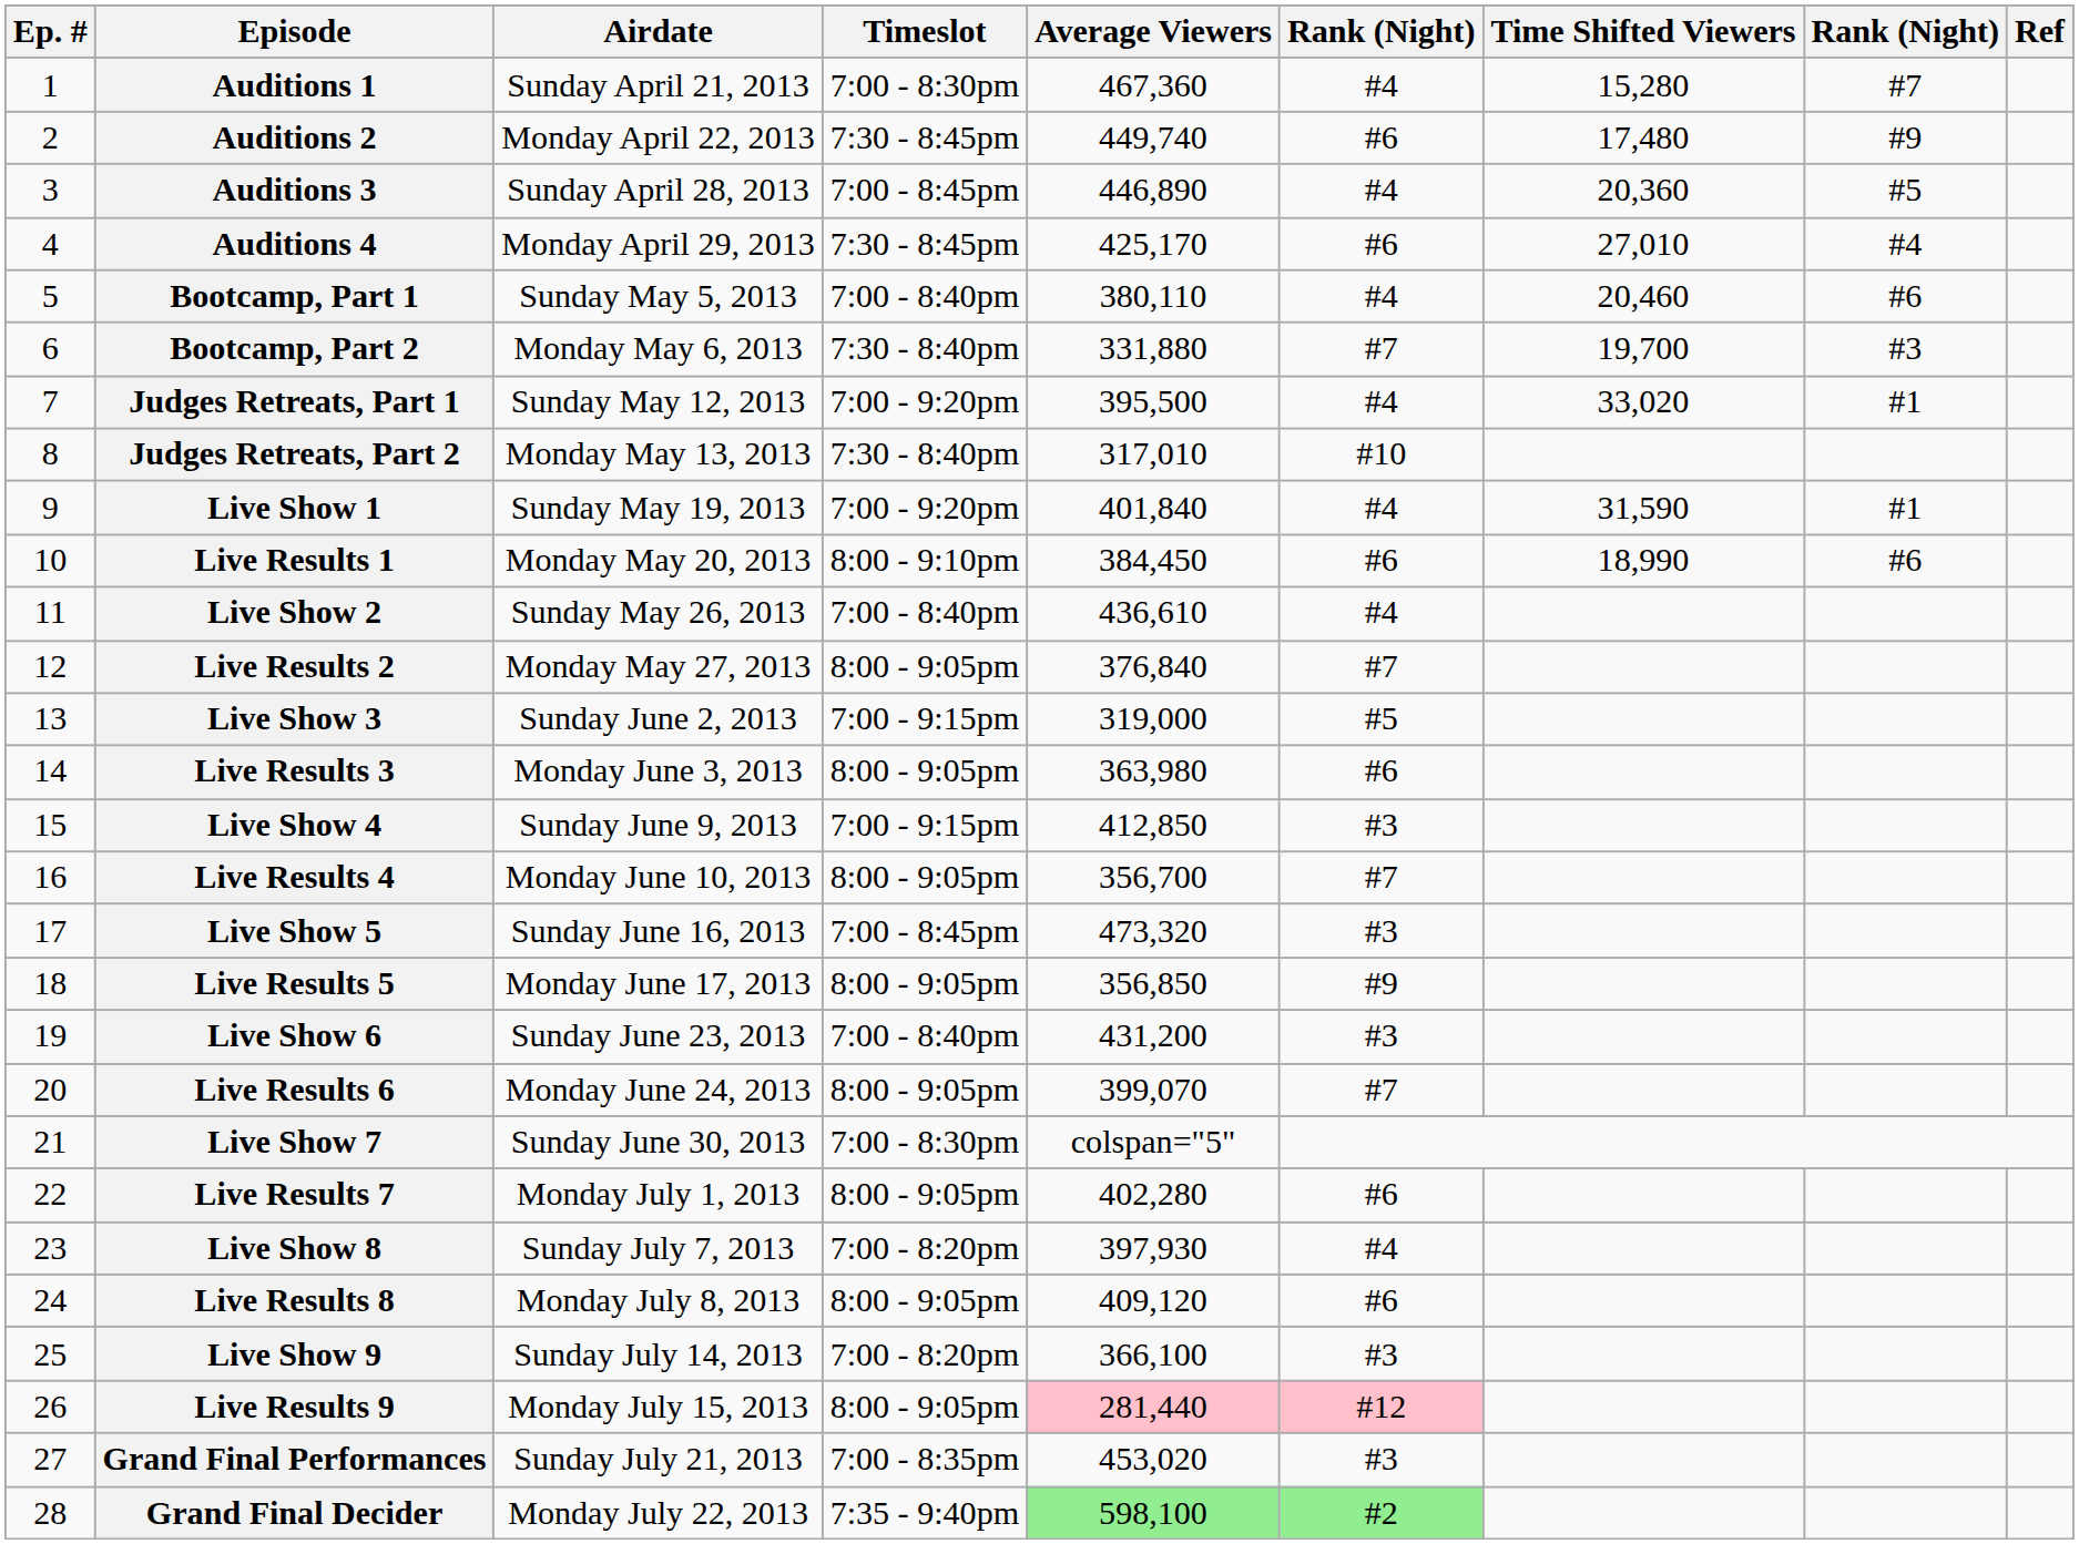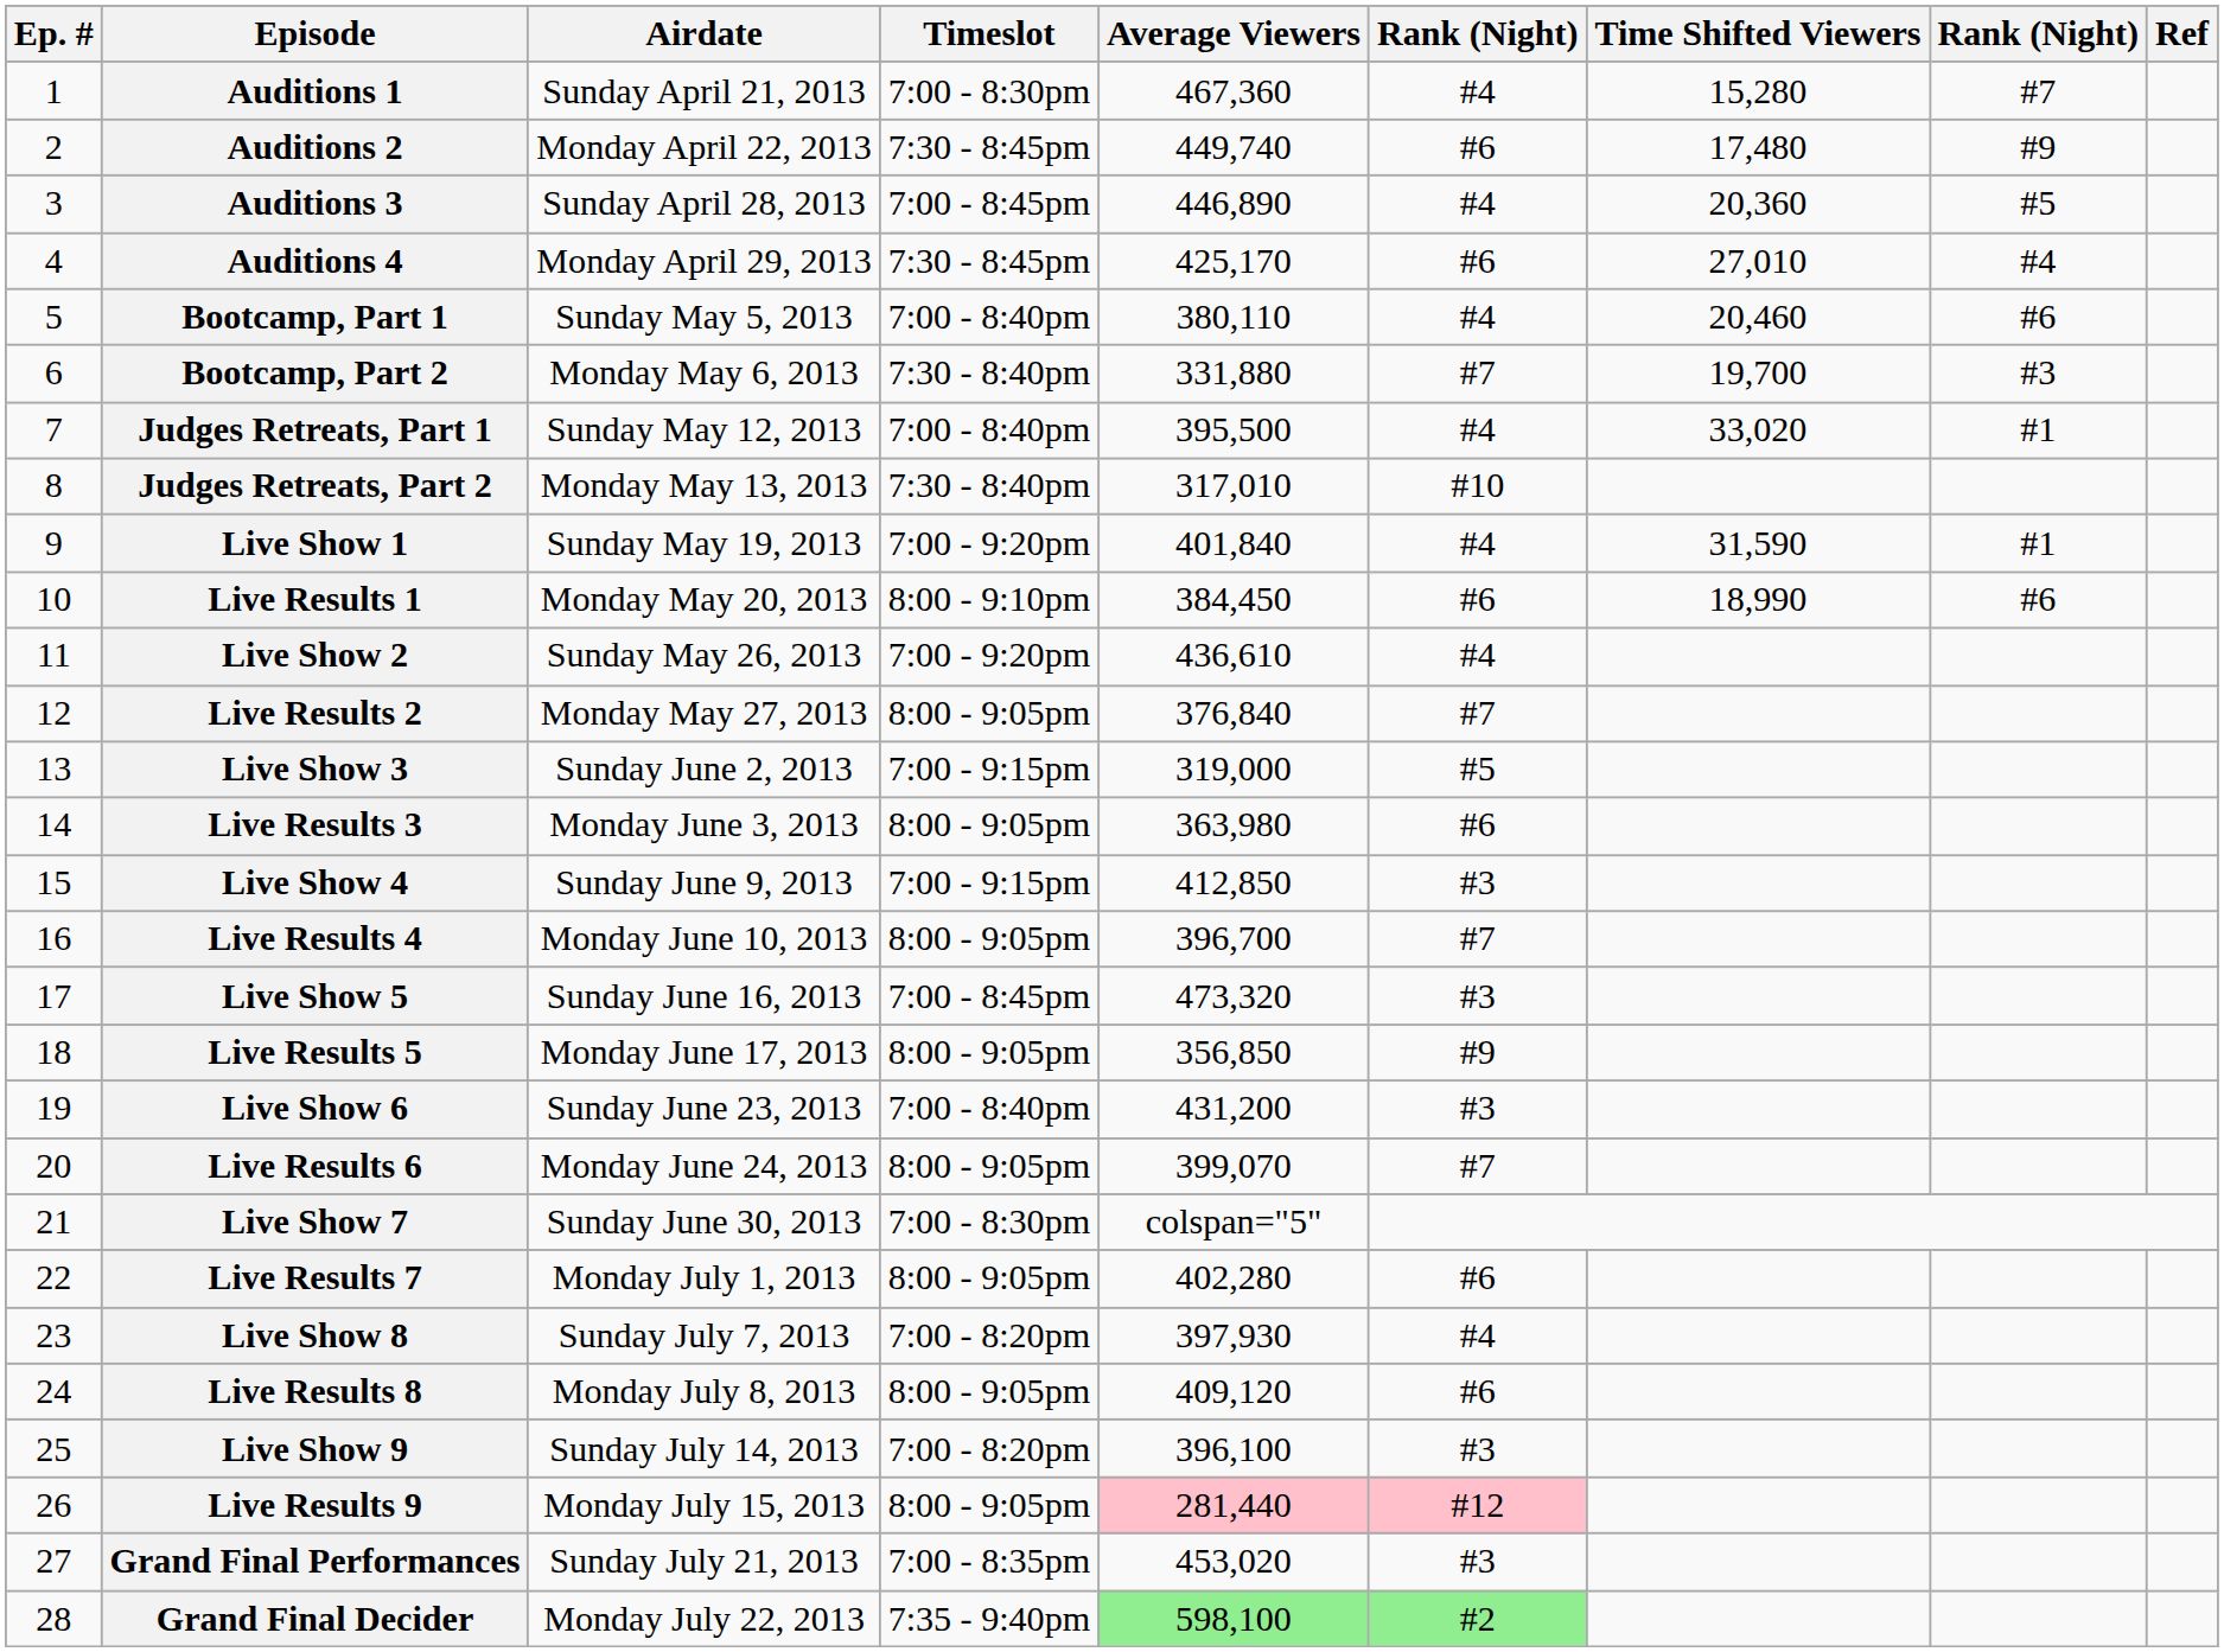Judges Retreats, Part 1 | Timeslot: 7:00 - 9:20pm -> 7:00 - 8:40pm
Live Show 2 | Timeslot: 7:00 - 8:40pm -> 7:00 - 9:20pm
Live Results 4 | Average Viewers: 356,700 -> 396,700
Live Show 9 | Average Viewers: 366,100 -> 396,100
